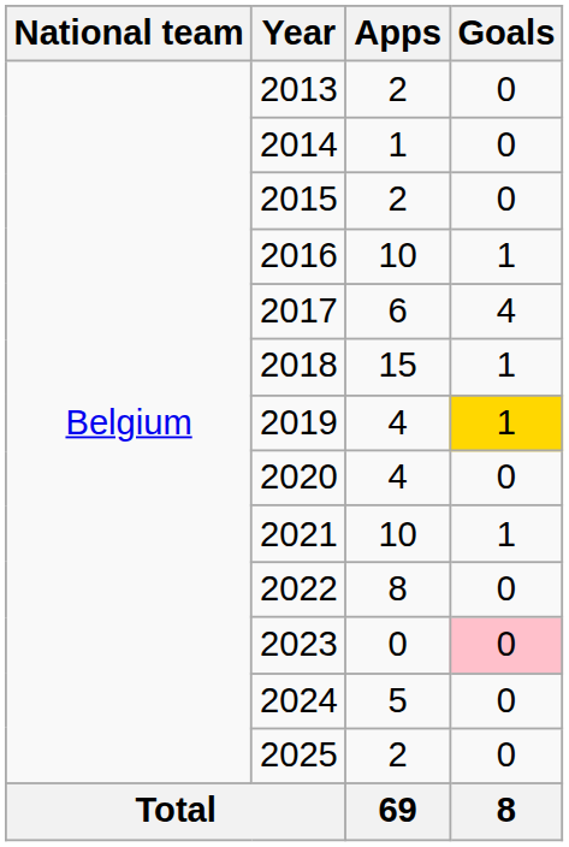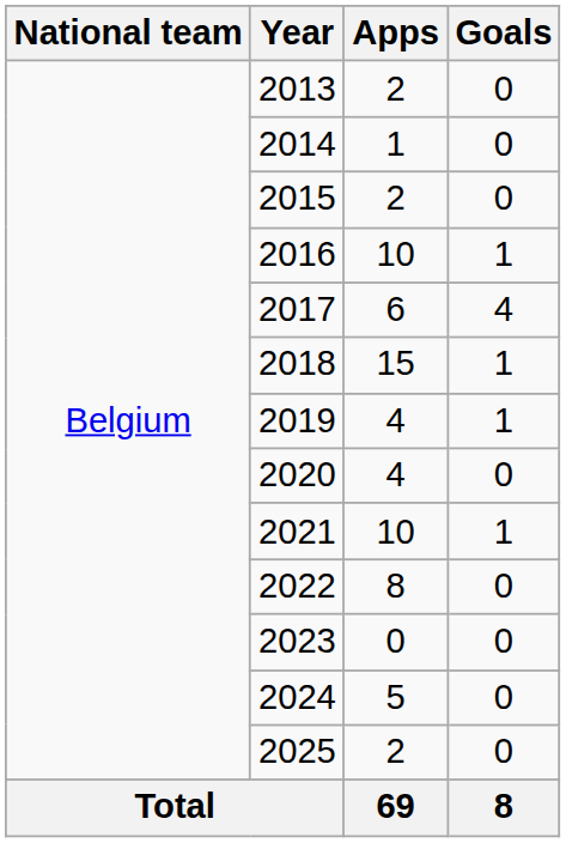2019 | Goals: gold background -> no background
2023 | Goals: pink background -> no background
